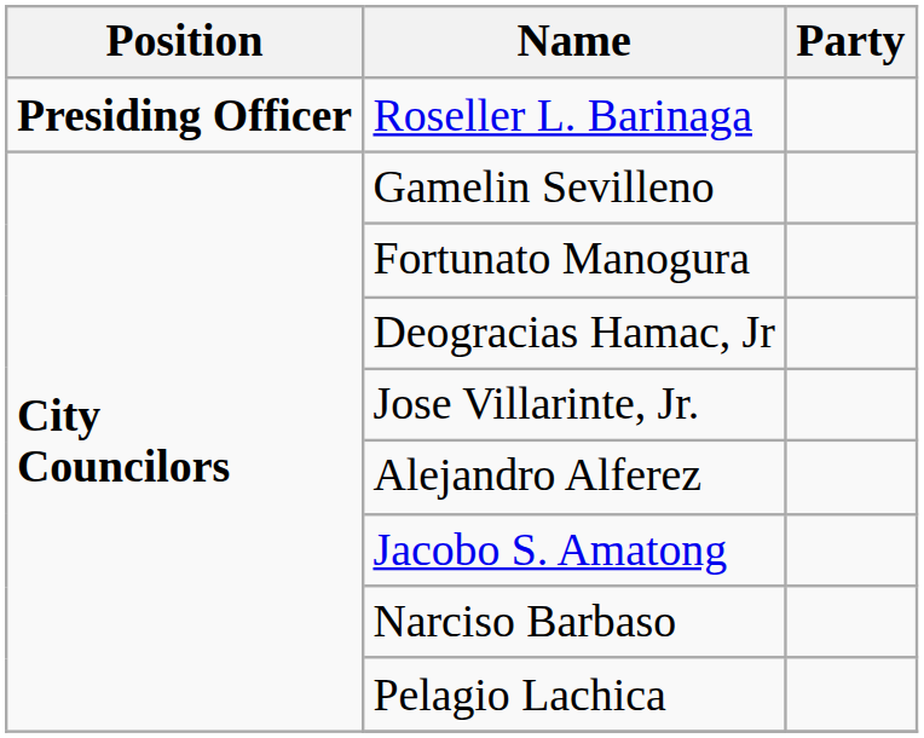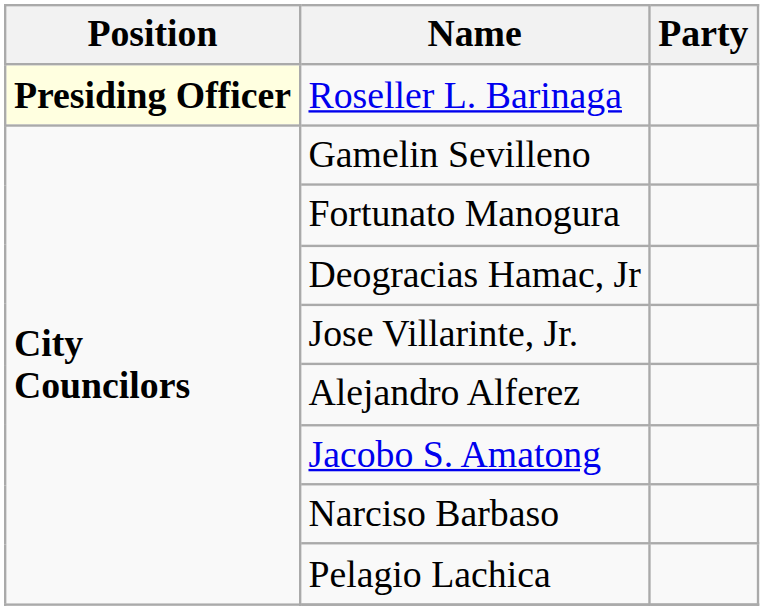Roseller L. Barinaga | Position: no background -> lightyellow background
